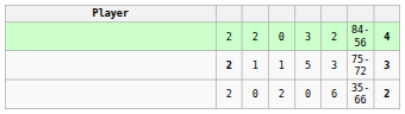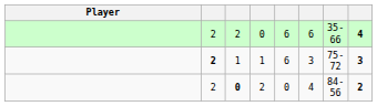row 2 | column 5: 3 -> 6
row 2 | column 6: 2 -> 6
row 2 | column 7: 84-56 -> 35-66
row 3 | column 5: 5 -> 6
row 4 | column 3: normal -> bold
row 4 | column 6: 6 -> 4
row 4 | column 7: 35-66 -> 84-56
